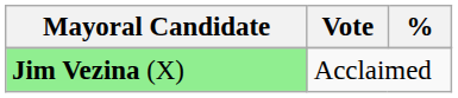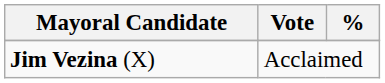Jim Vezina (X) | Mayoral Candidate: lightgreen background -> no background
